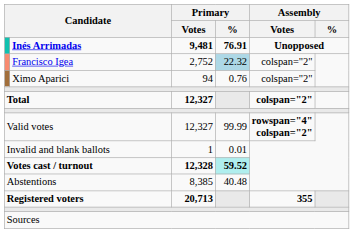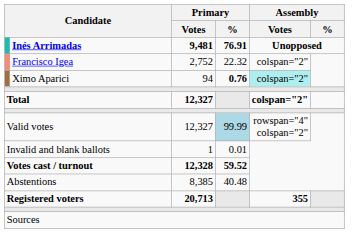Francisco Igea | Primary / %: lightblue background -> no background
Ximo Aparici | Primary / %: normal -> bold
Ximo Aparici | Assembly / Votes: no background -> paleturquoise background
Valid votes | Primary / %: no background -> lightblue background
Valid votes | Assembly / Votes: bold -> normal
Votes cast / turnout | Primary / %: paleturquoise background -> no background
